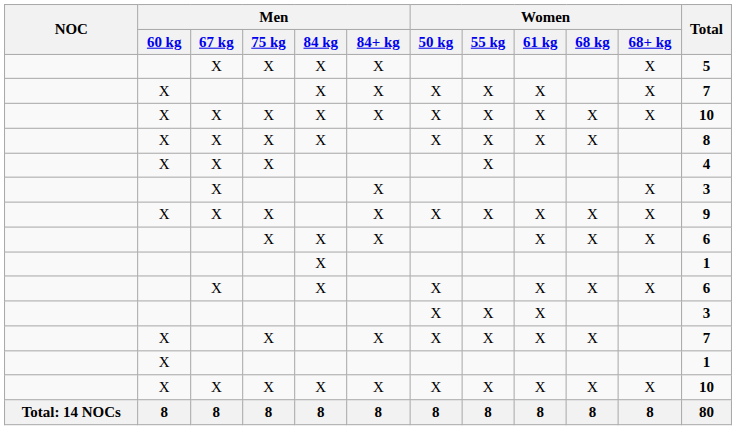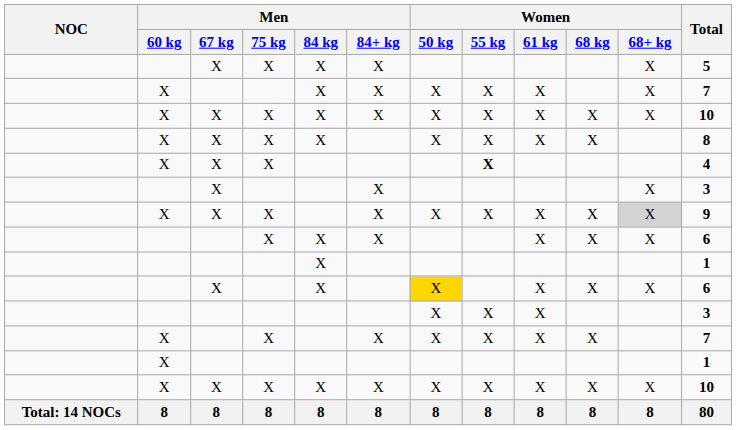row 7 | Women / 55 kg: normal -> bold
row 9 | Women / 68+ kg: no background -> lightgrey background
row 12 | Women / 50 kg: no background -> gold background
